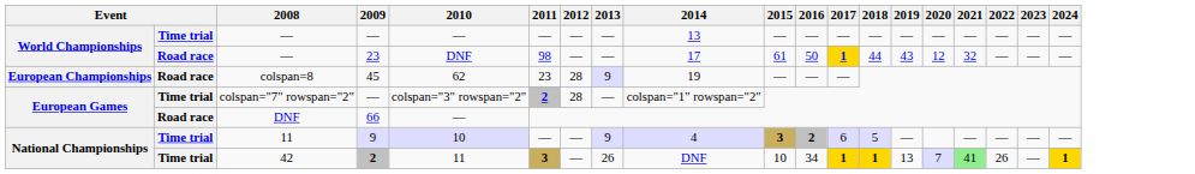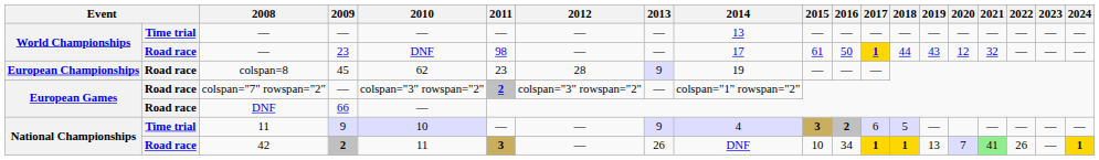colspan="7" rowspan="2" | column 2: Time trial -> Road race
colspan="7" rowspan="2" | 2012: 28 -> colspan="3" rowspan="2"
42 | column 2: Time trial -> Road race
